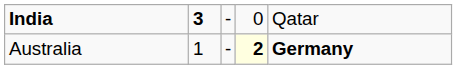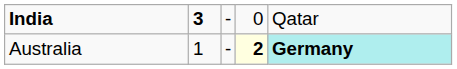Australia | column 5: no background -> paleturquoise background
